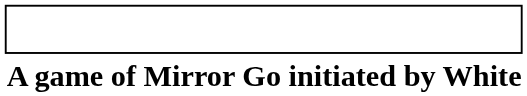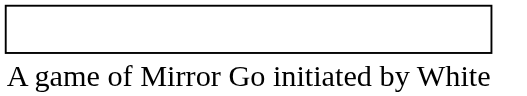row 1 | column 1: bold -> normal
